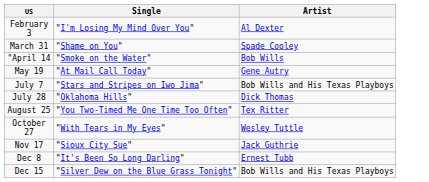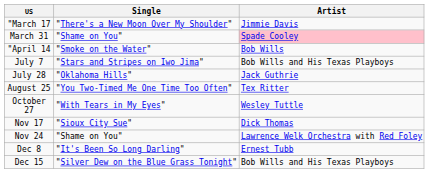- row: February 3 | "I'm Losing My Mind Over You" | Al Dexter
+ row: "March 17 | "There's a New Moon Over My Shoulder" | Jimmie Davis
March 31 | Artist: no background -> pink background
- row: May 19 | "At Mail Call Today" | Gene Autry
July 28 | Artist: Dick Thomas -> Jack Guthrie
Nov 17 | Artist: Jack Guthrie -> Dick Thomas
+ row: Nov 24 | "Shame on You" | Lawrence Welk Orchestra with Red Foley
